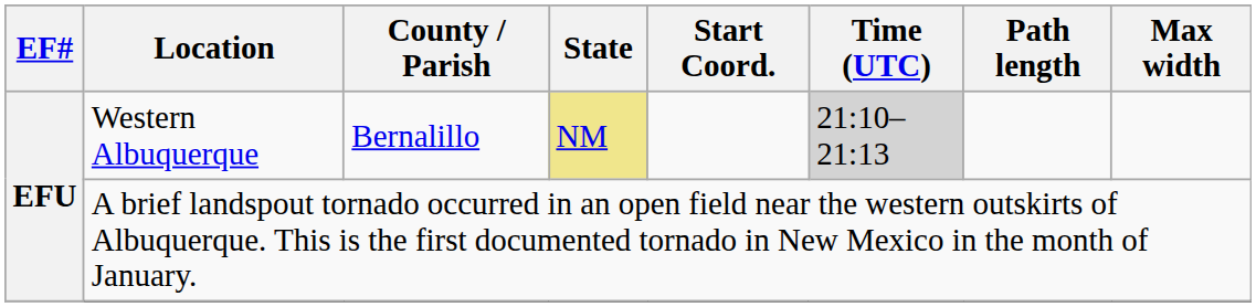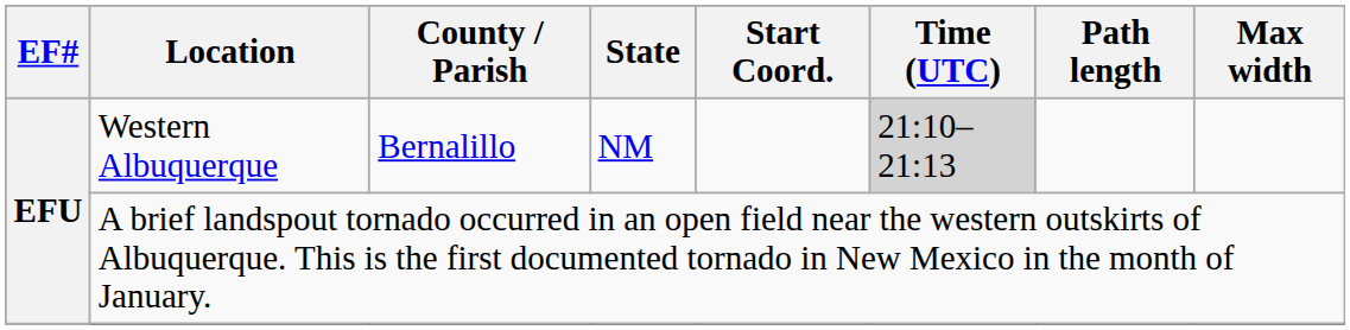Western Albuquerque | State: khaki background -> no background
